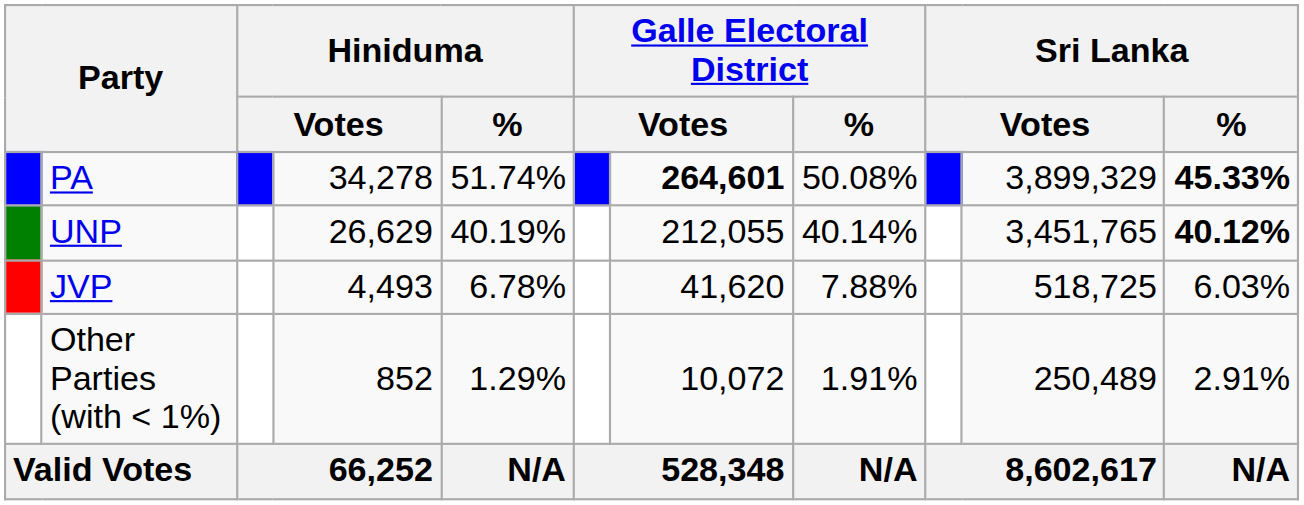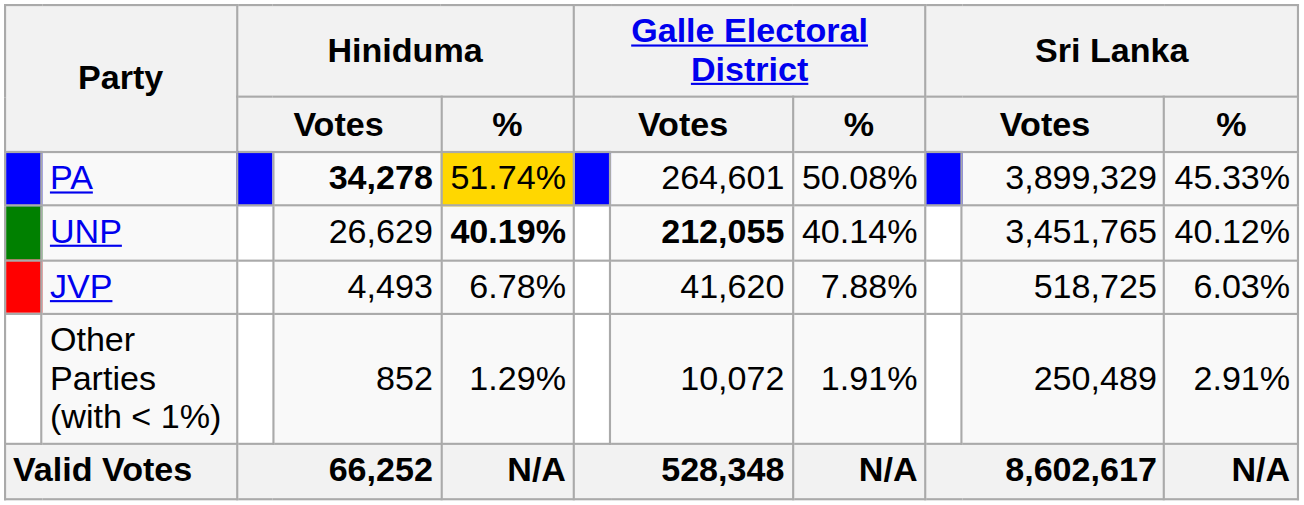PA | column 4: normal -> bold
PA | Hiniduma / %: no background -> gold background
PA | column 7: bold -> normal
PA | Sri Lanka / %: bold -> normal
UNP | Hiniduma / %: normal -> bold
UNP | column 7: normal -> bold
UNP | Sri Lanka / %: bold -> normal
